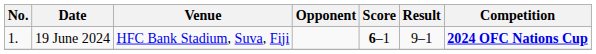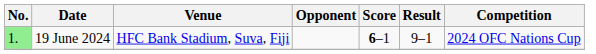19 June 2024 | No.: no background -> lightgreen background
19 June 2024 | Competition: bold -> normal
